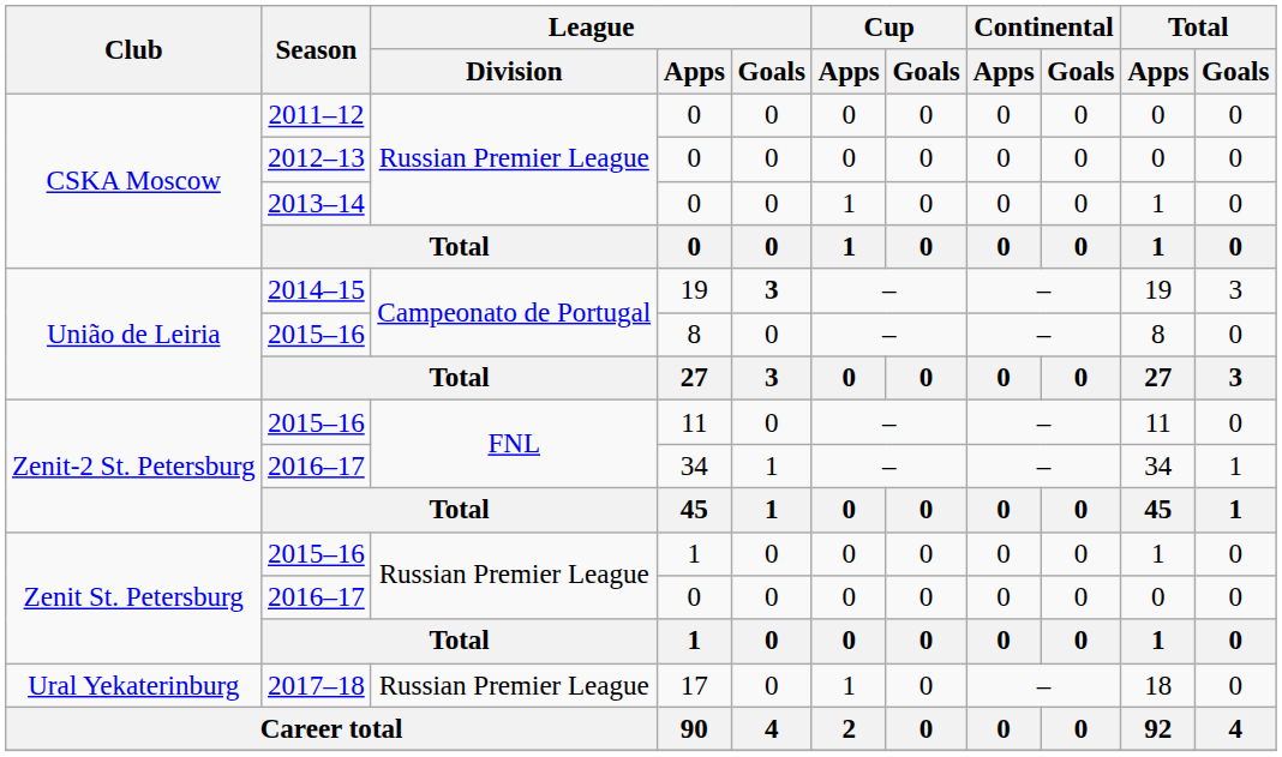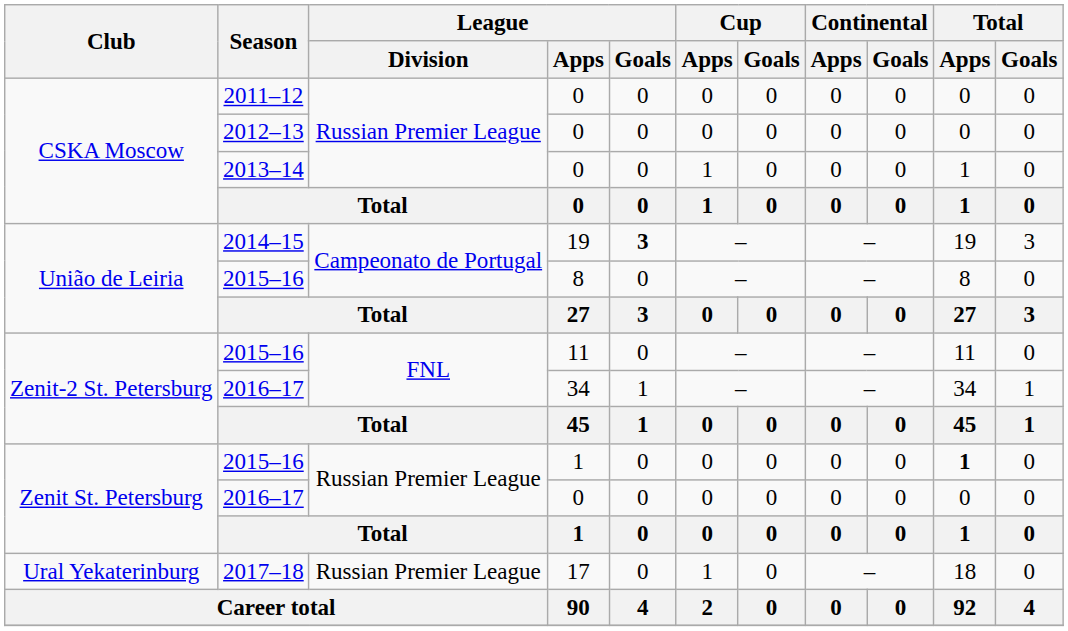2015–16 / 1 | Total / Apps: normal -> bold
